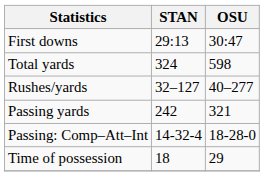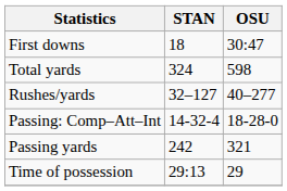First downs | STAN: 29:13 -> 18
rows swapped: Passing yards <-> Passing: Comp–Att–Int
Time of possession | STAN: 18 -> 29:13
